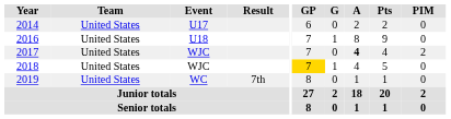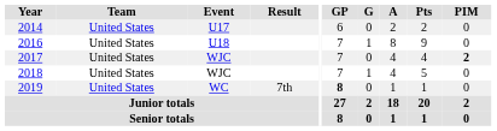2017 | A: bold -> normal
2017 | PIM: normal -> bold
2018 | GP: gold background -> no background
2019 | GP: normal -> bold
